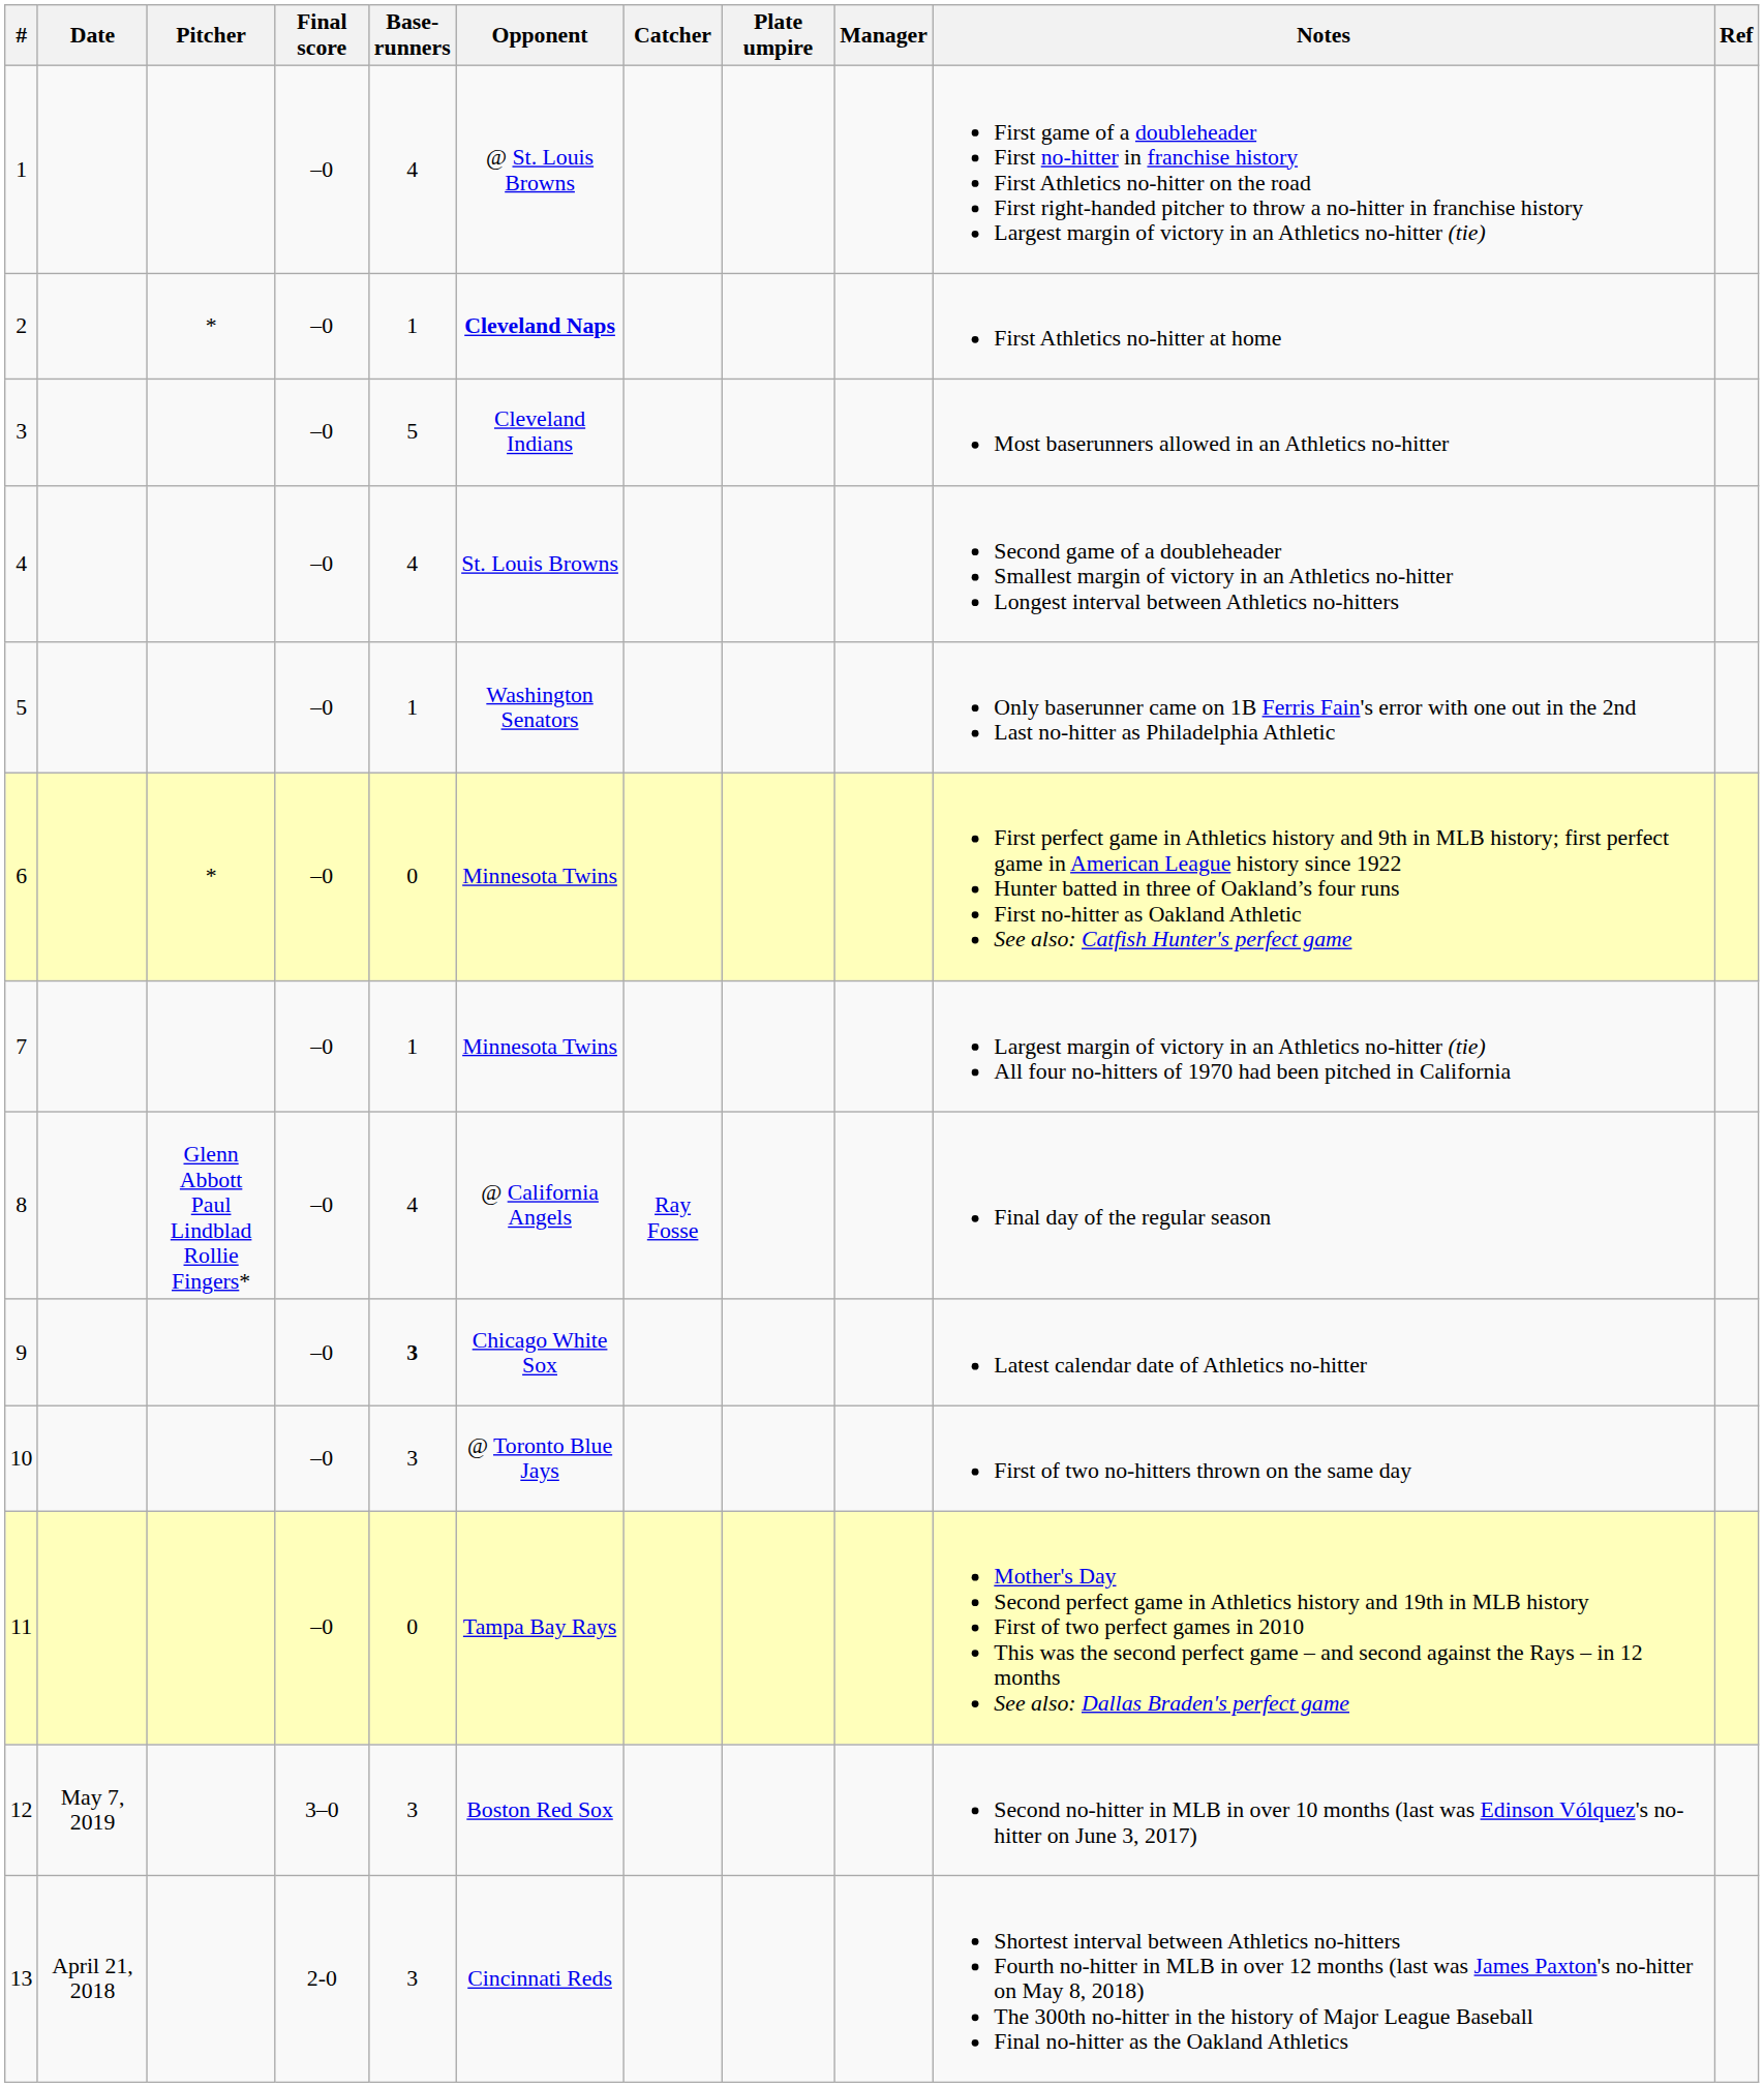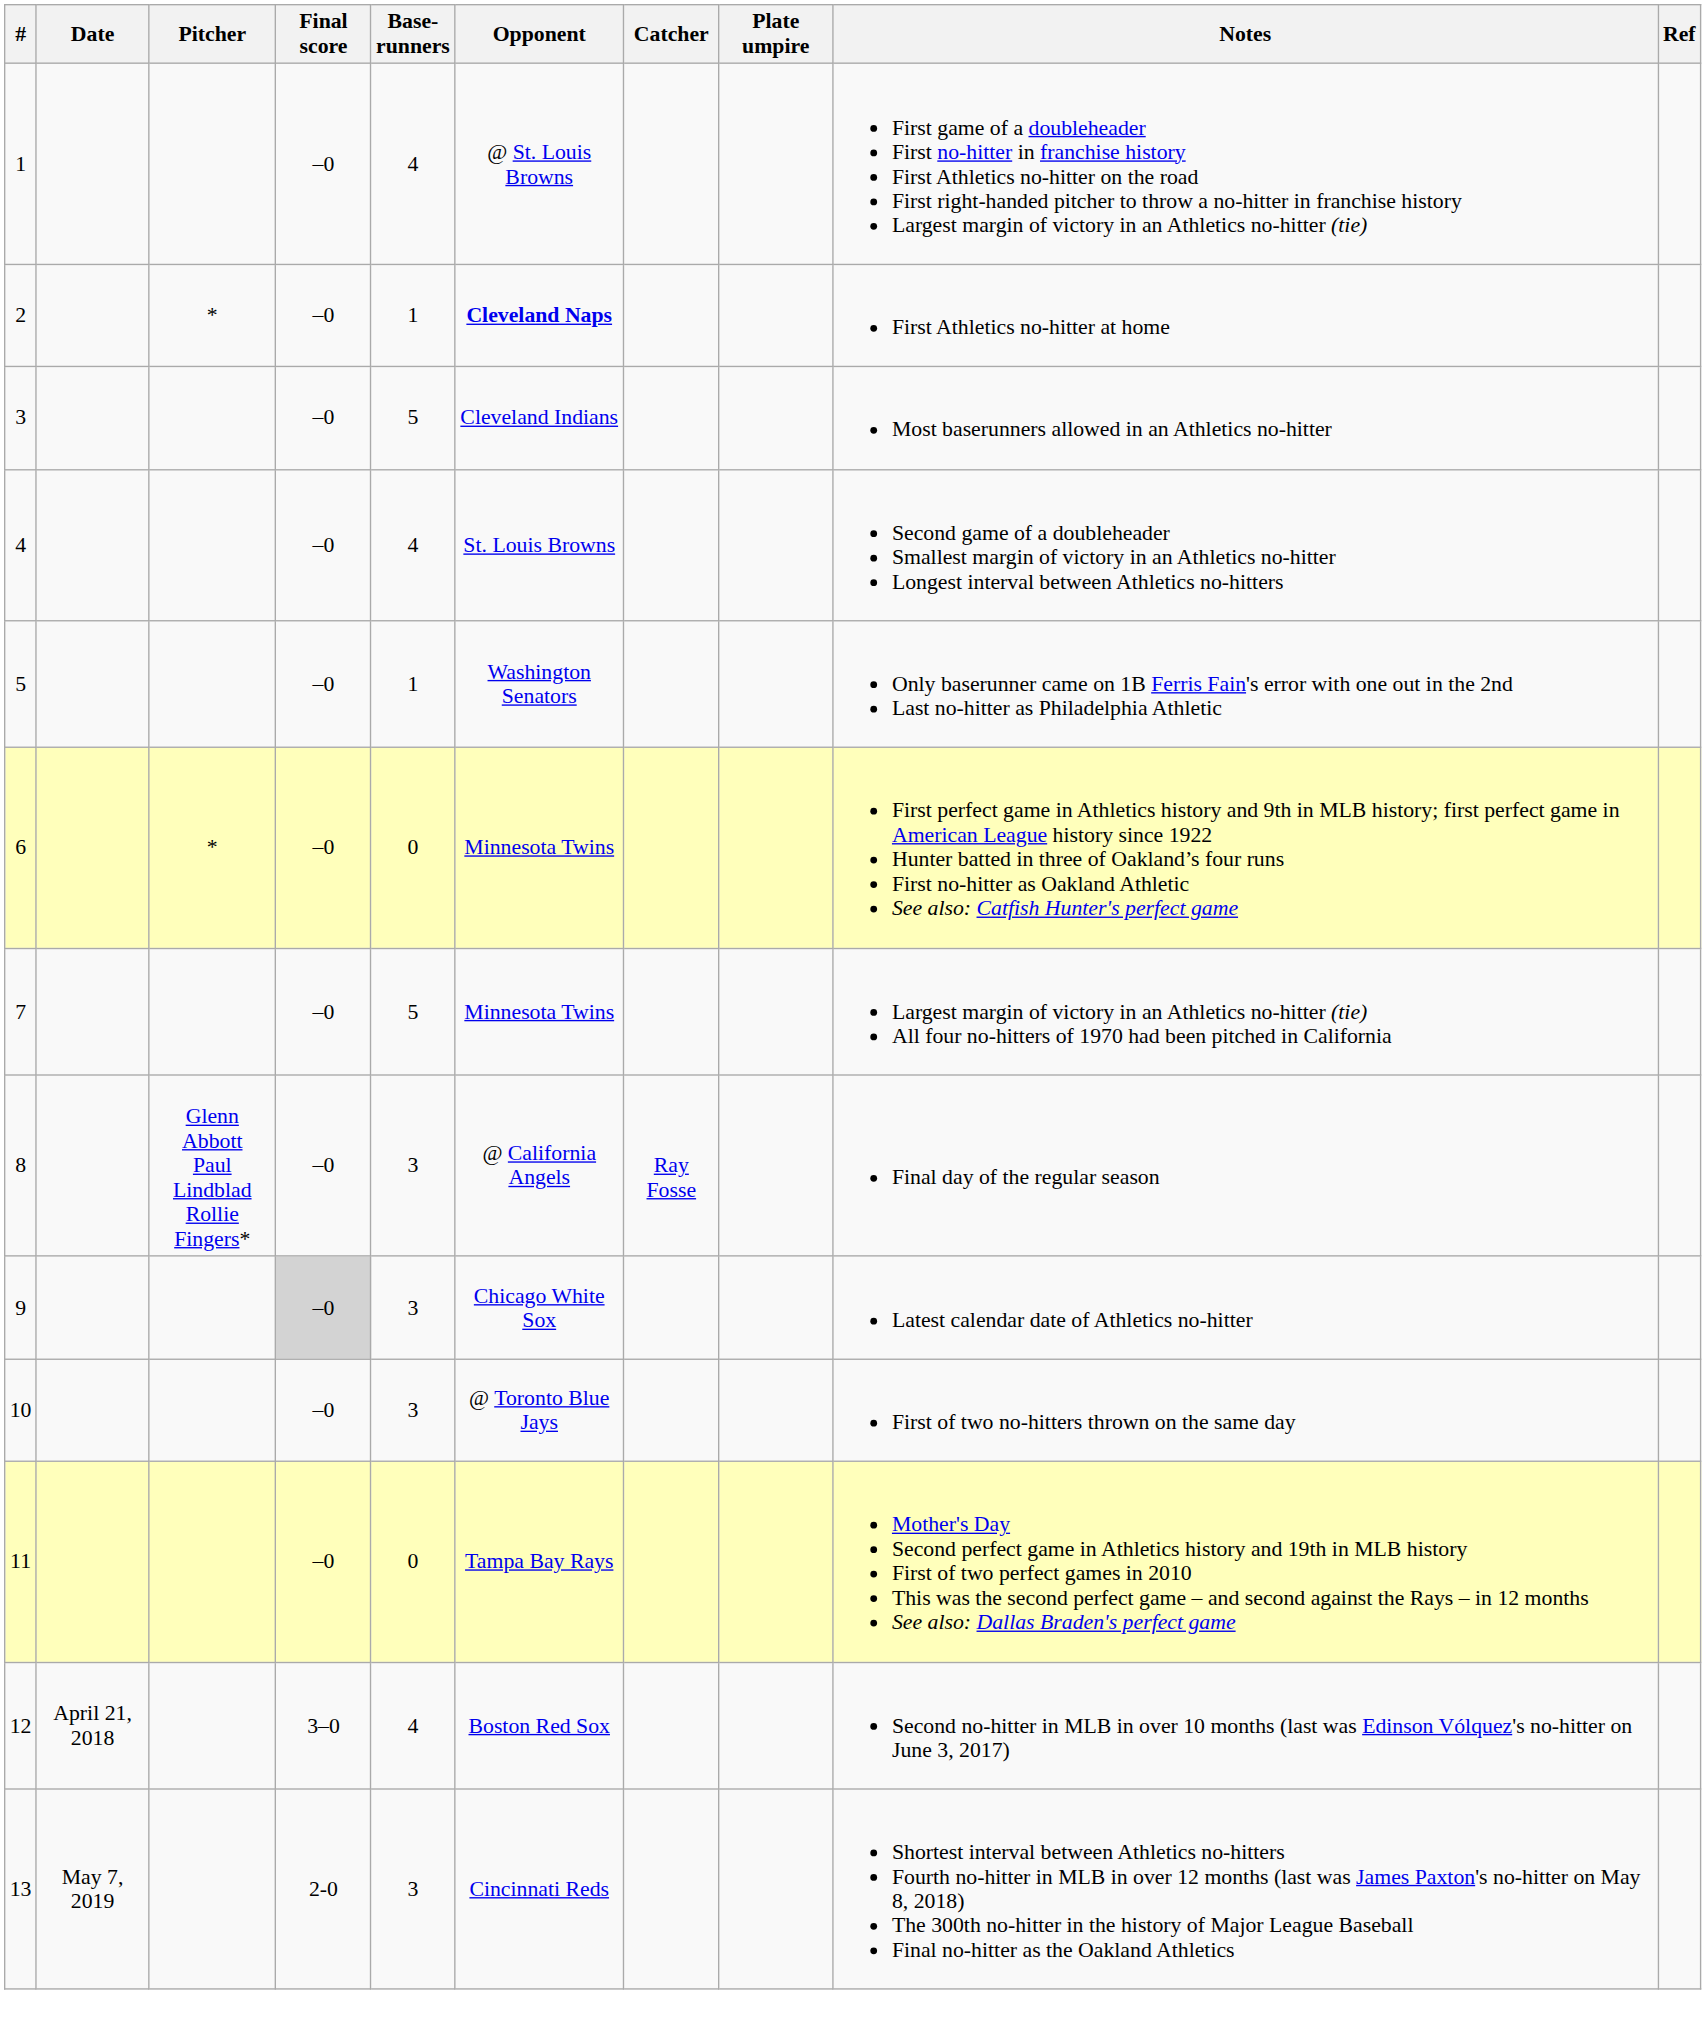- column: Manager
7 | Base- runners: 1 -> 5
8 | Base- runners: 4 -> 3
9 | Final score: no background -> lightgrey background
9 | Base- runners: bold -> normal
12 | Date: May 7, 2019 -> April 21, 2018
12 | Base- runners: 3 -> 4
13 | Date: April 21, 2018 -> May 7, 2019
